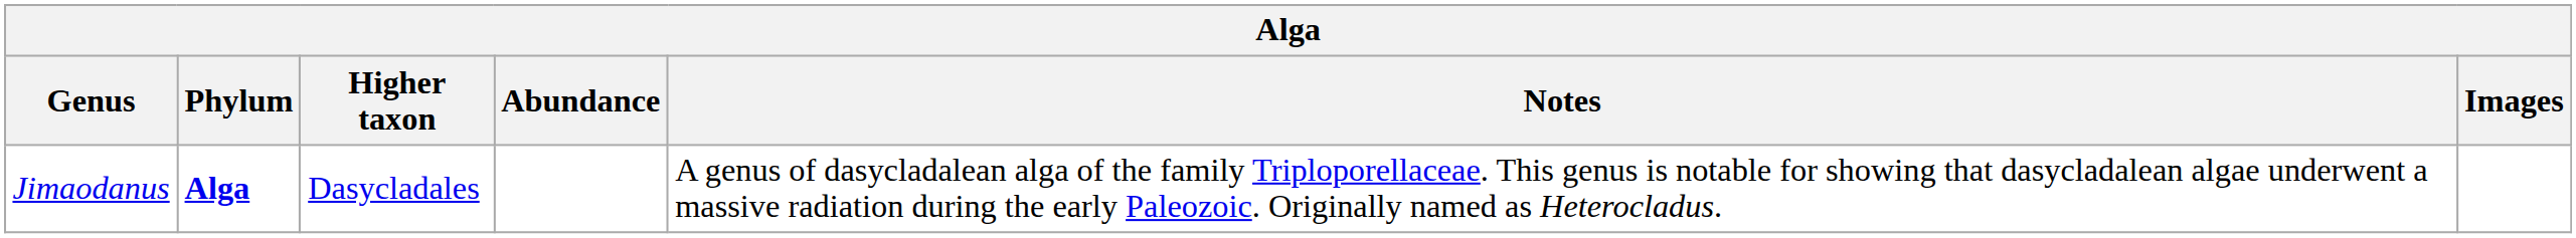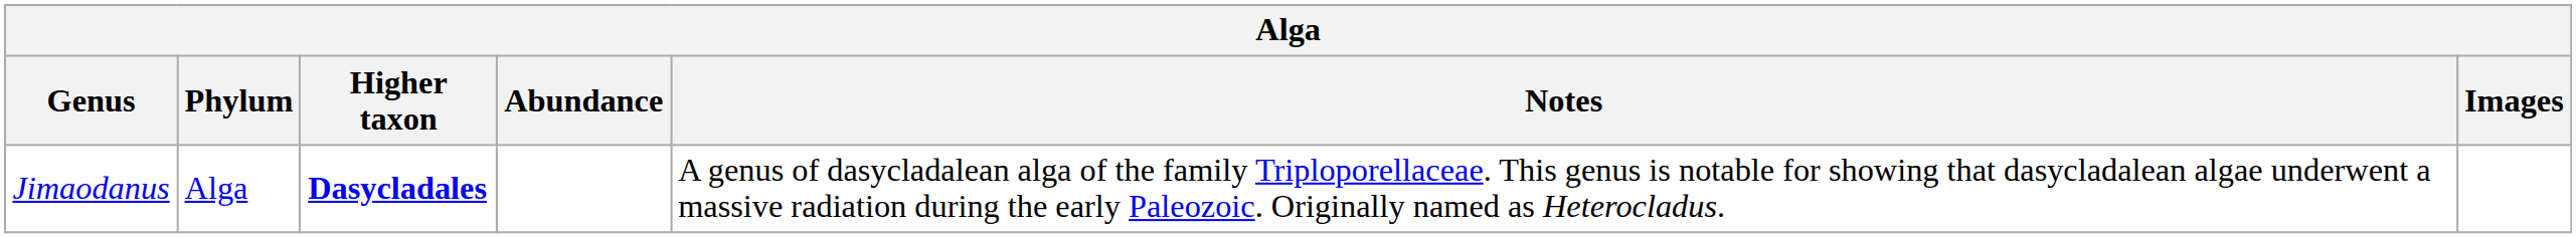Jimaodanus | Phylum: bold -> normal
Jimaodanus | Higher taxon: normal -> bold
